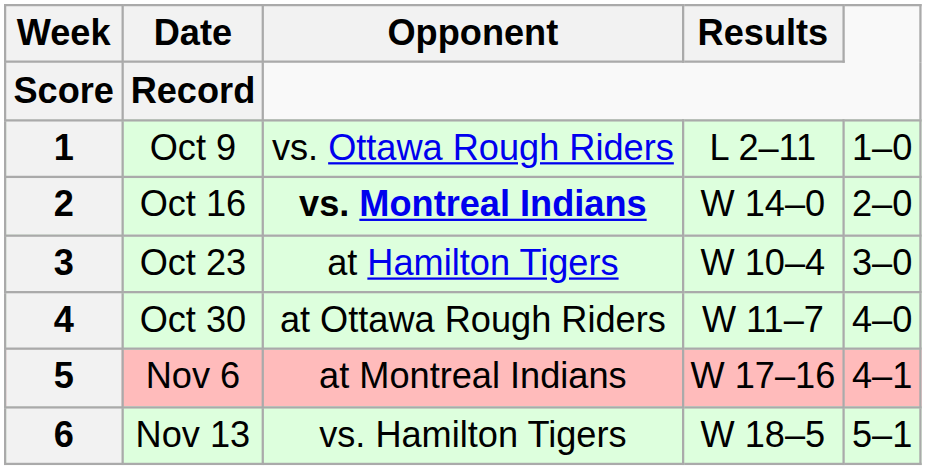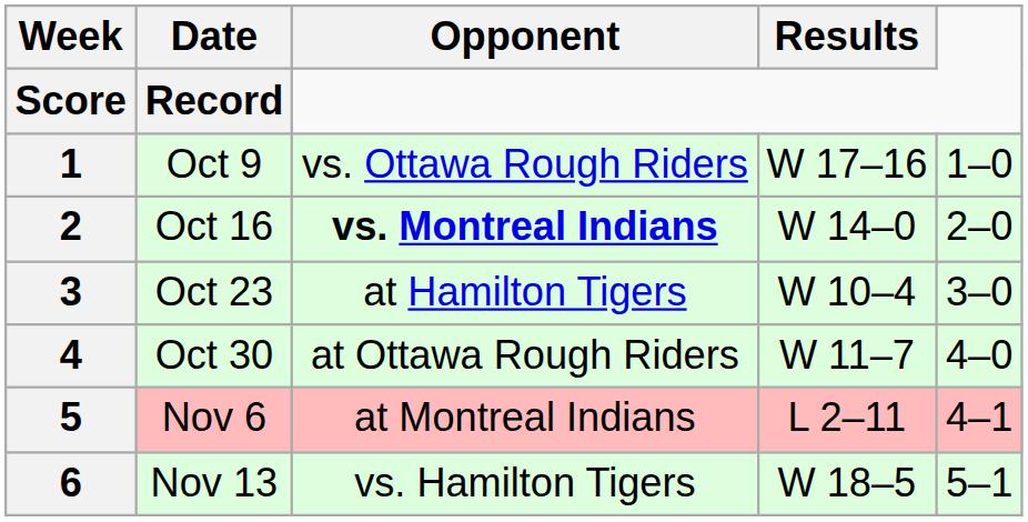1 | Results: L 2–11 -> W 17–16
5 | Results: W 17–16 -> L 2–11
